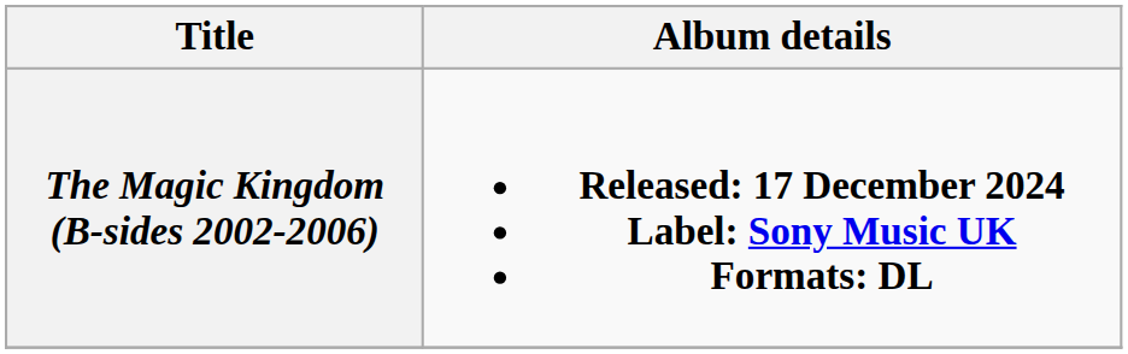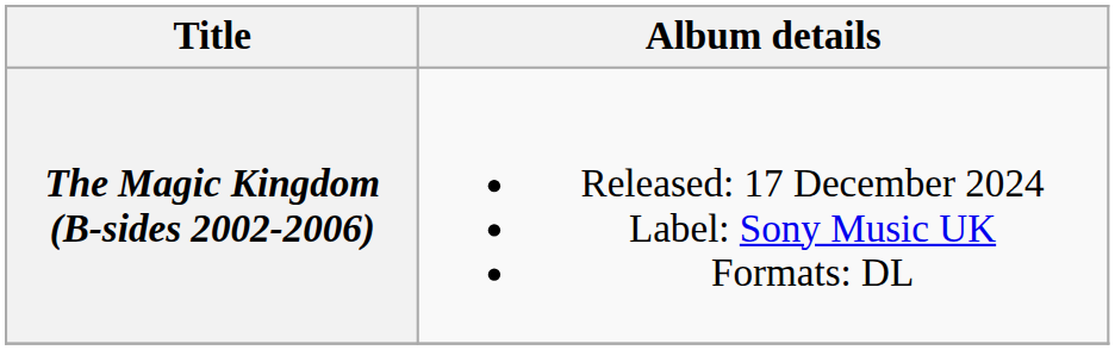The Magic Kingdom (B-sides 2002-2006) | column 2: bold -> normal
